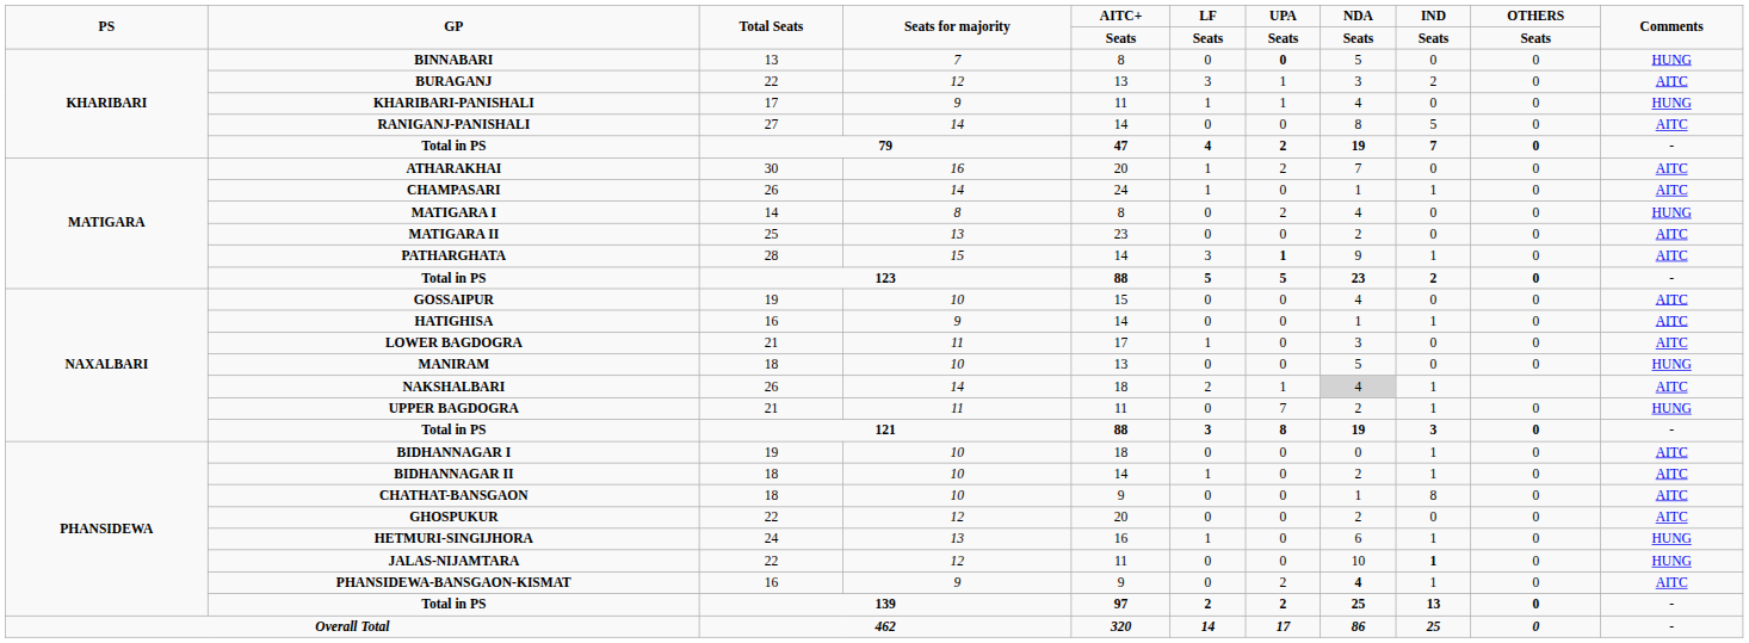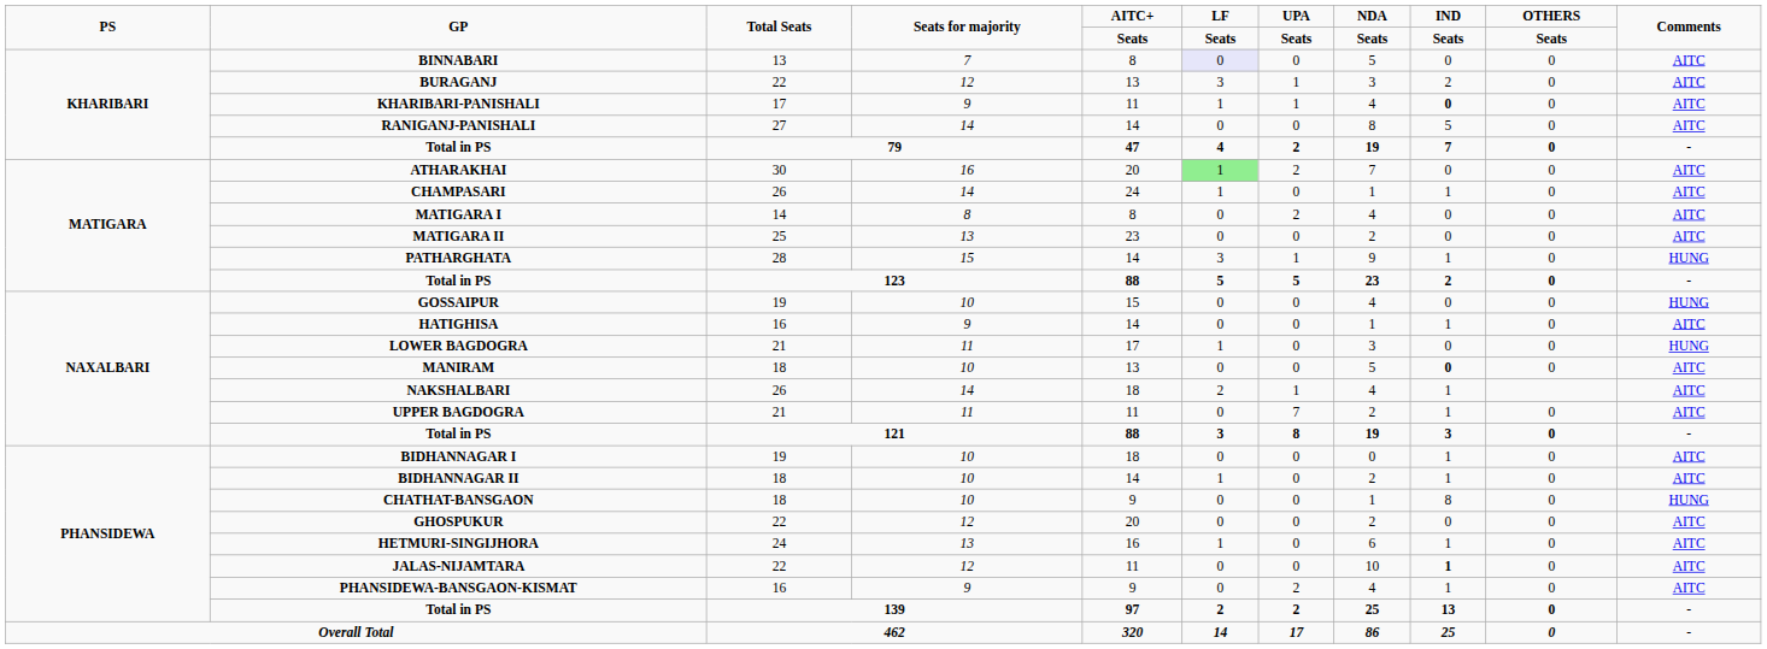BINNABARI | LF: no background -> lavender background
BINNABARI | UPA: bold -> normal
BINNABARI | Comments: HUNG -> AITC
KHARIBARI-PANISHALI | IND: normal -> bold
KHARIBARI-PANISHALI | Comments: HUNG -> AITC
ATHARAKHAI | LF: no background -> lightgreen background
MATIGARA I | Comments: HUNG -> AITC
PATHARGHATA | UPA: bold -> normal
PATHARGHATA | Comments: AITC -> HUNG
GOSSAIPUR | Comments: AITC -> HUNG
LOWER BAGDOGRA | Comments: AITC -> HUNG
MANIRAM | IND: normal -> bold
MANIRAM | Comments: HUNG -> AITC
NAKSHALBARI | NDA: lightgrey background -> no background
UPPER BAGDOGRA | Comments: HUNG -> AITC
CHATHAT-BANSGAON | Comments: AITC -> HUNG
HETMURI-SINGIJHORA | Comments: HUNG -> AITC
JALAS-NIJAMTARA | Comments: HUNG -> AITC
PHANSIDEWA-BANSGAON-KISMAT | NDA: bold -> normal
